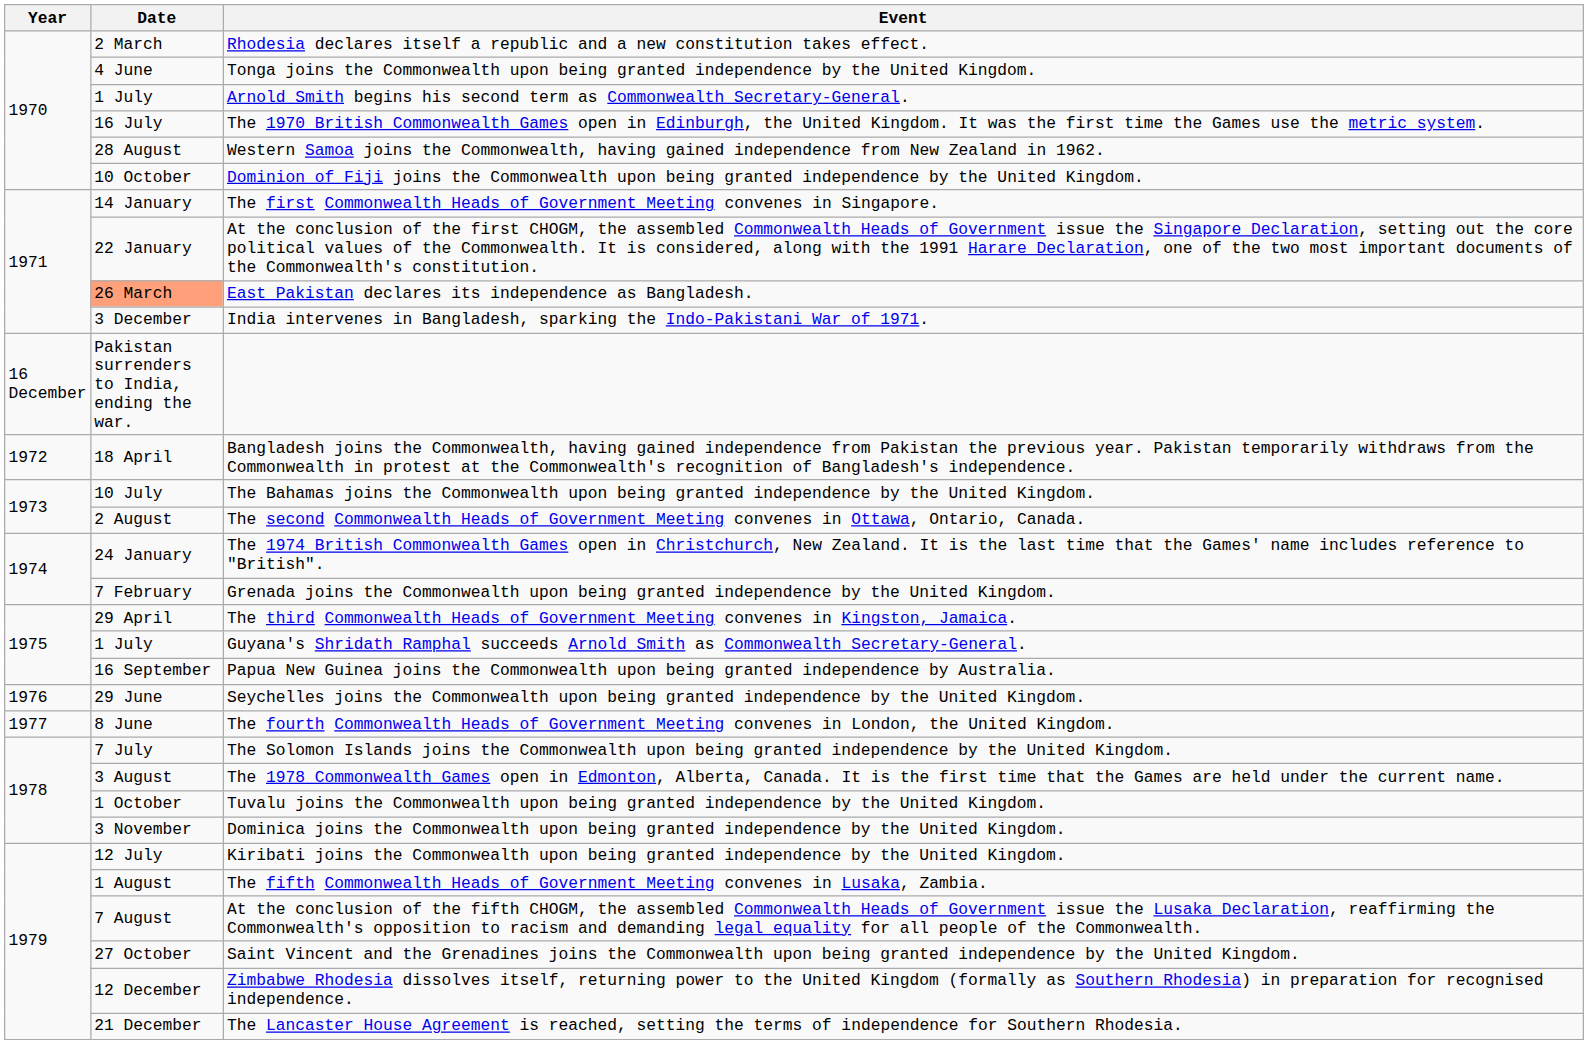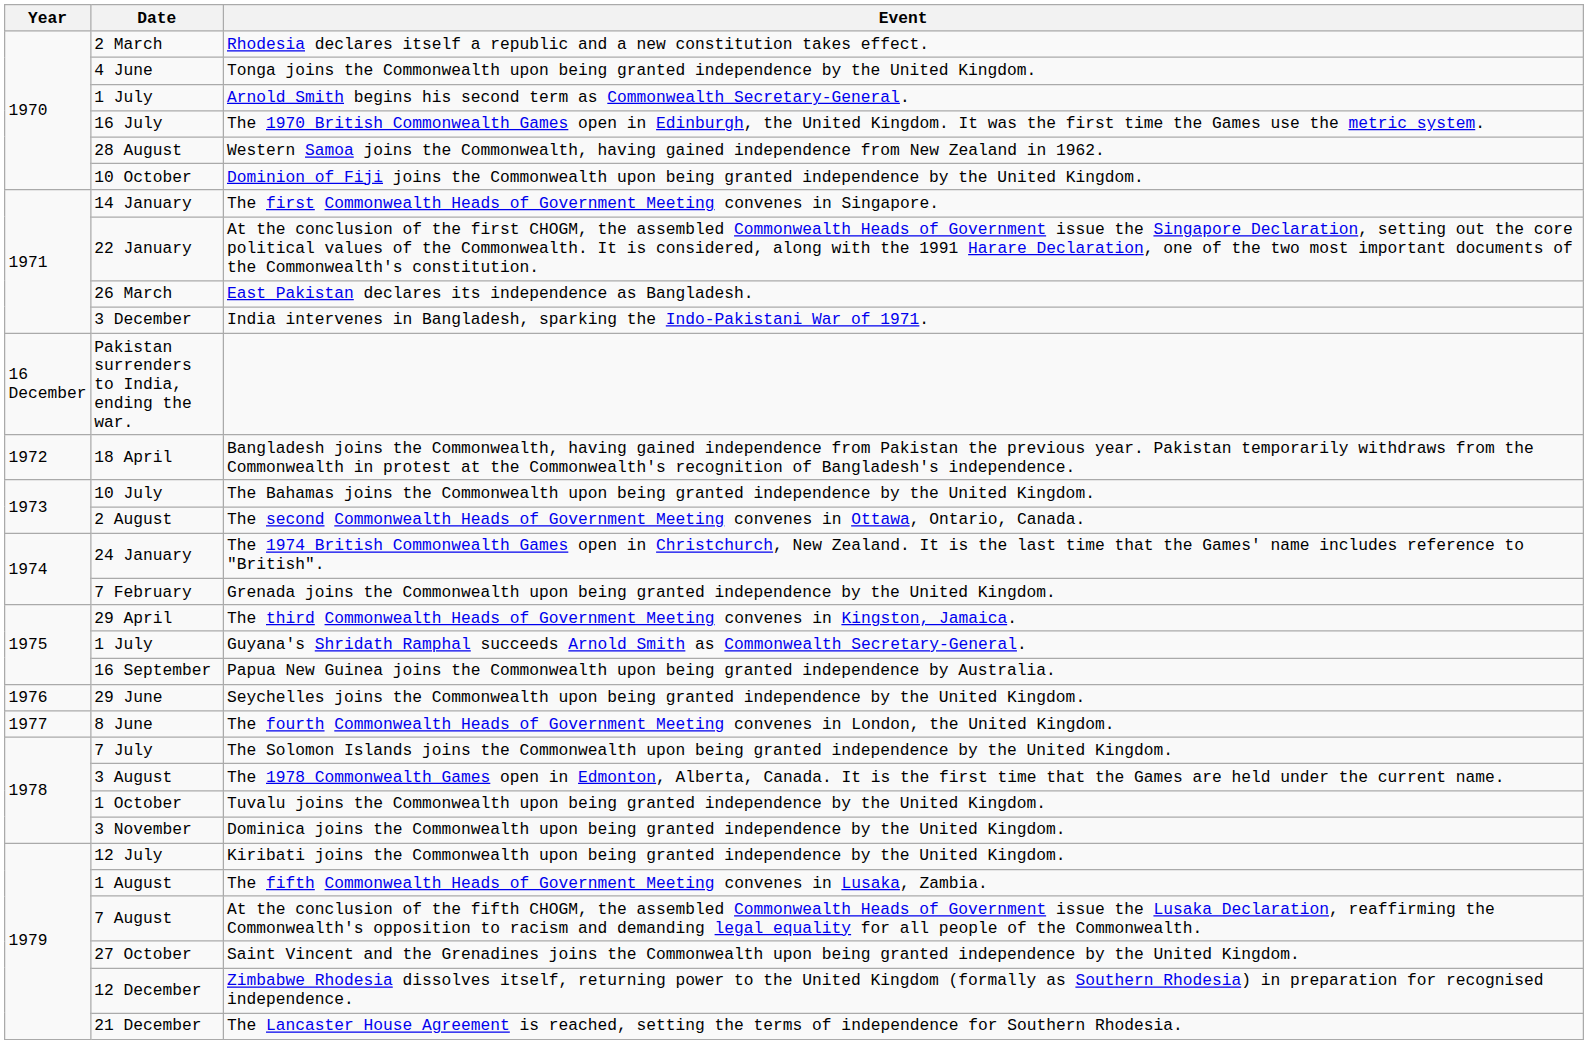East Pakistan declares its independence as Bangladesh. | Date: lightsalmon background -> no background
